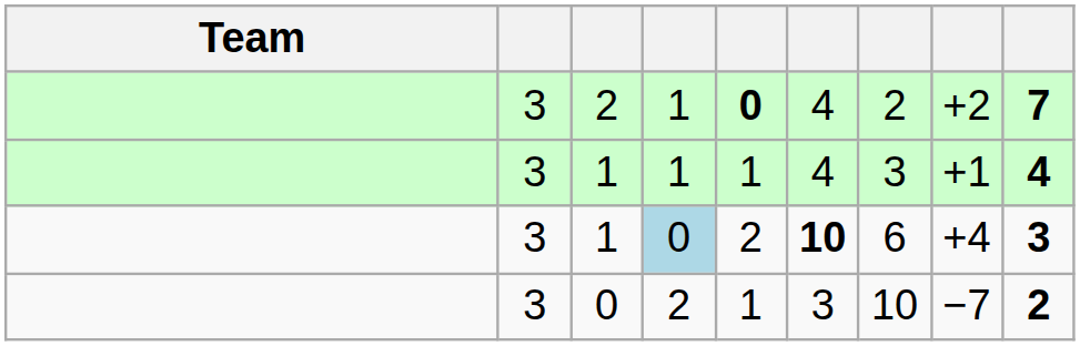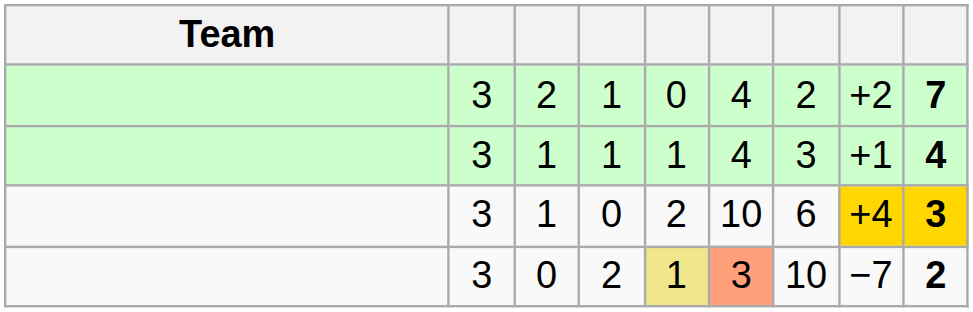row 2 | column 5: bold -> normal
row 4 | column 4: lightblue background -> no background
row 4 | column 6: bold -> normal
row 4 | column 8: no background -> gold background
row 4 | column 9: no background -> gold background
row 5 | column 5: no background -> khaki background
row 5 | column 6: no background -> lightsalmon background
